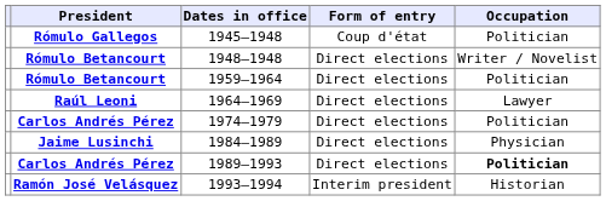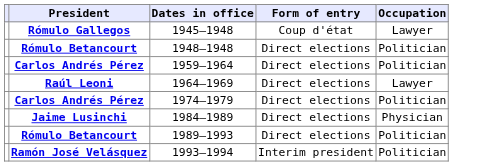1945–1948 | Occupation: Politician -> Lawyer
1948–1948 | Occupation: Writer / Novelist -> Politician
1959–1964 | President: Rómulo Betancourt -> Carlos Andrés Pérez
1989–1993 | President: Carlos Andrés Pérez -> Rómulo Betancourt
1989–1993 | Occupation: bold -> normal
1993–1994 | Occupation: Historian -> Politician
